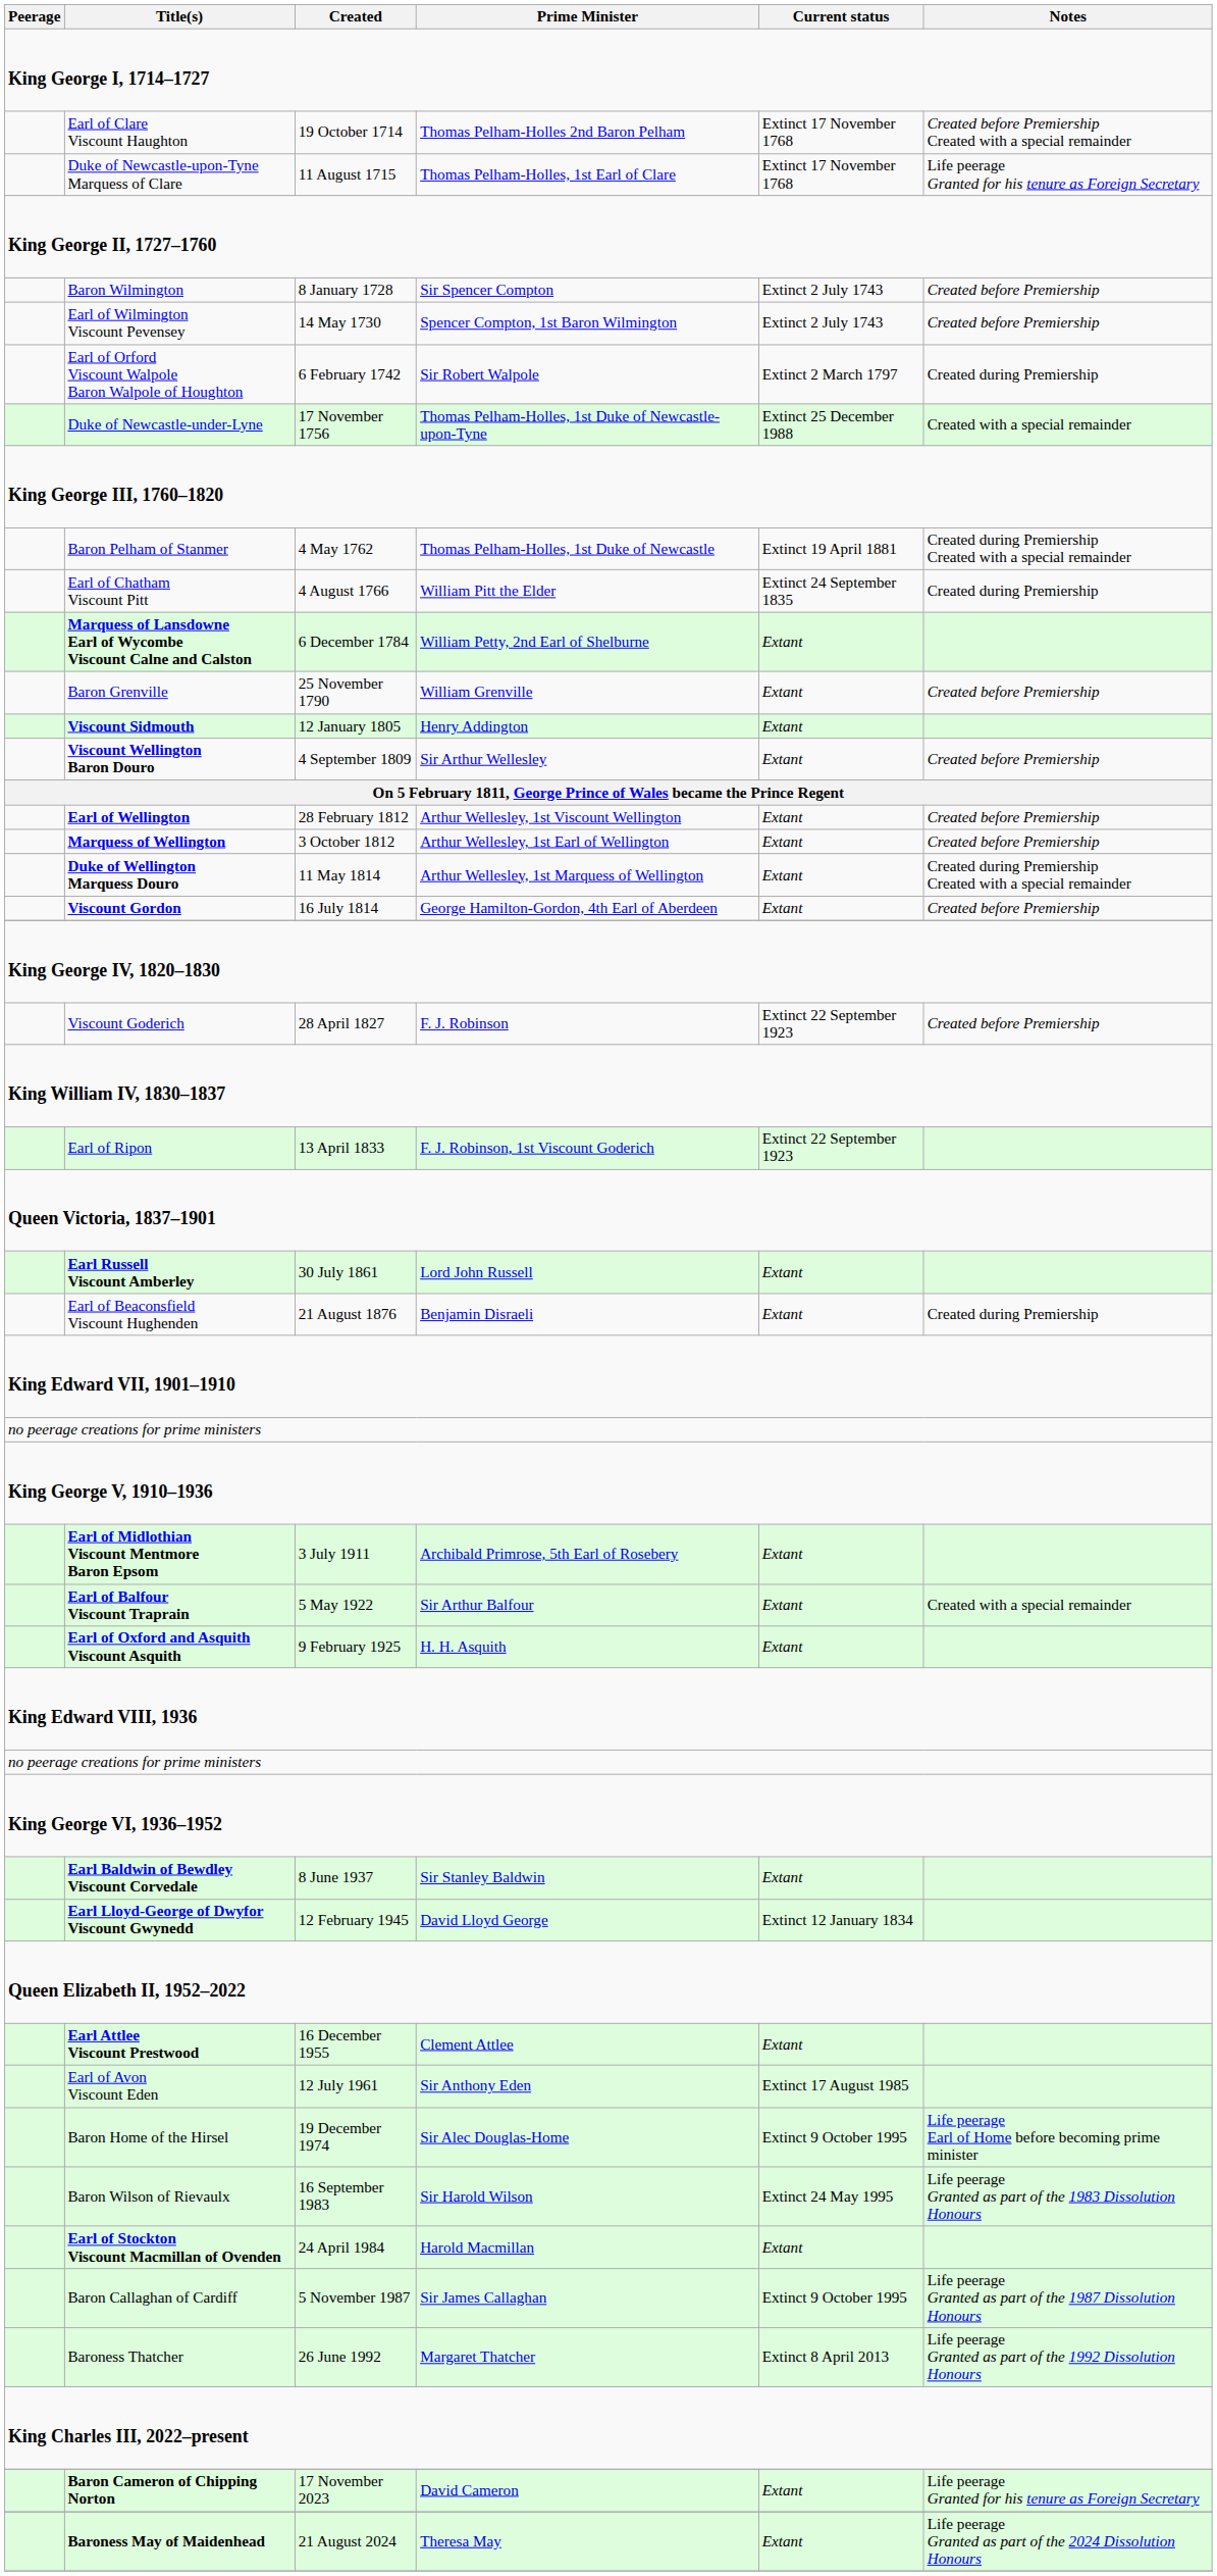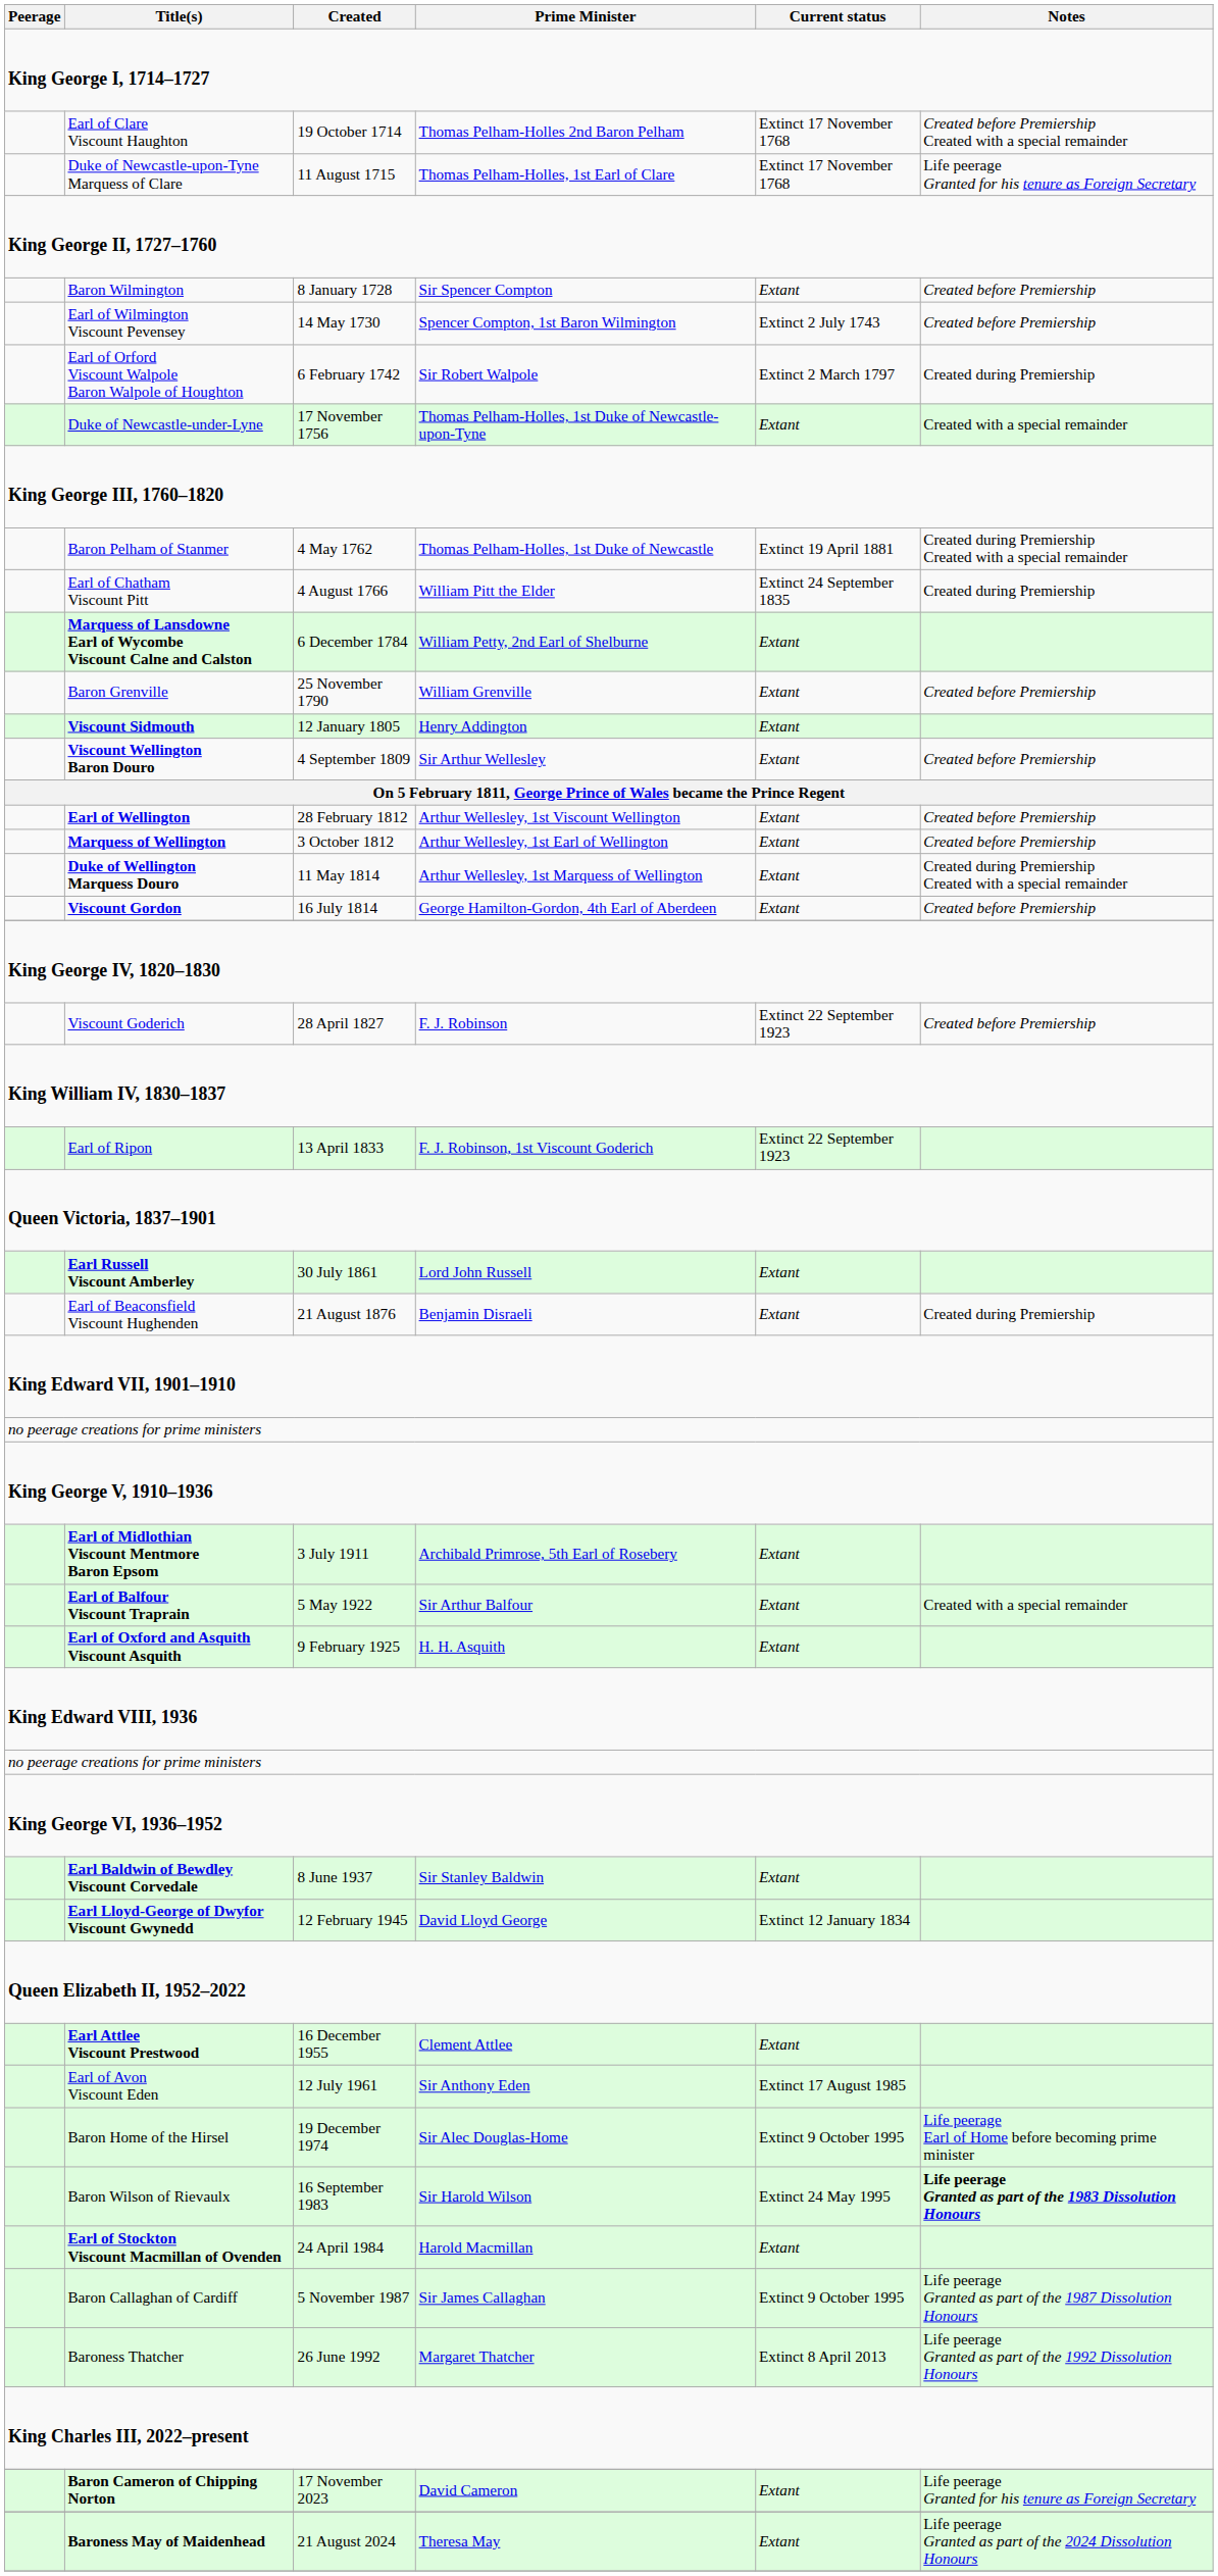Baron Wilmington | Current status: Extinct 2 July 1743 -> Extant
Duke of Newcastle-under-Lyne | Current status: Extinct 25 December 1988 -> Extant
Baron Wilson of Rievaulx | Notes: normal -> bold
